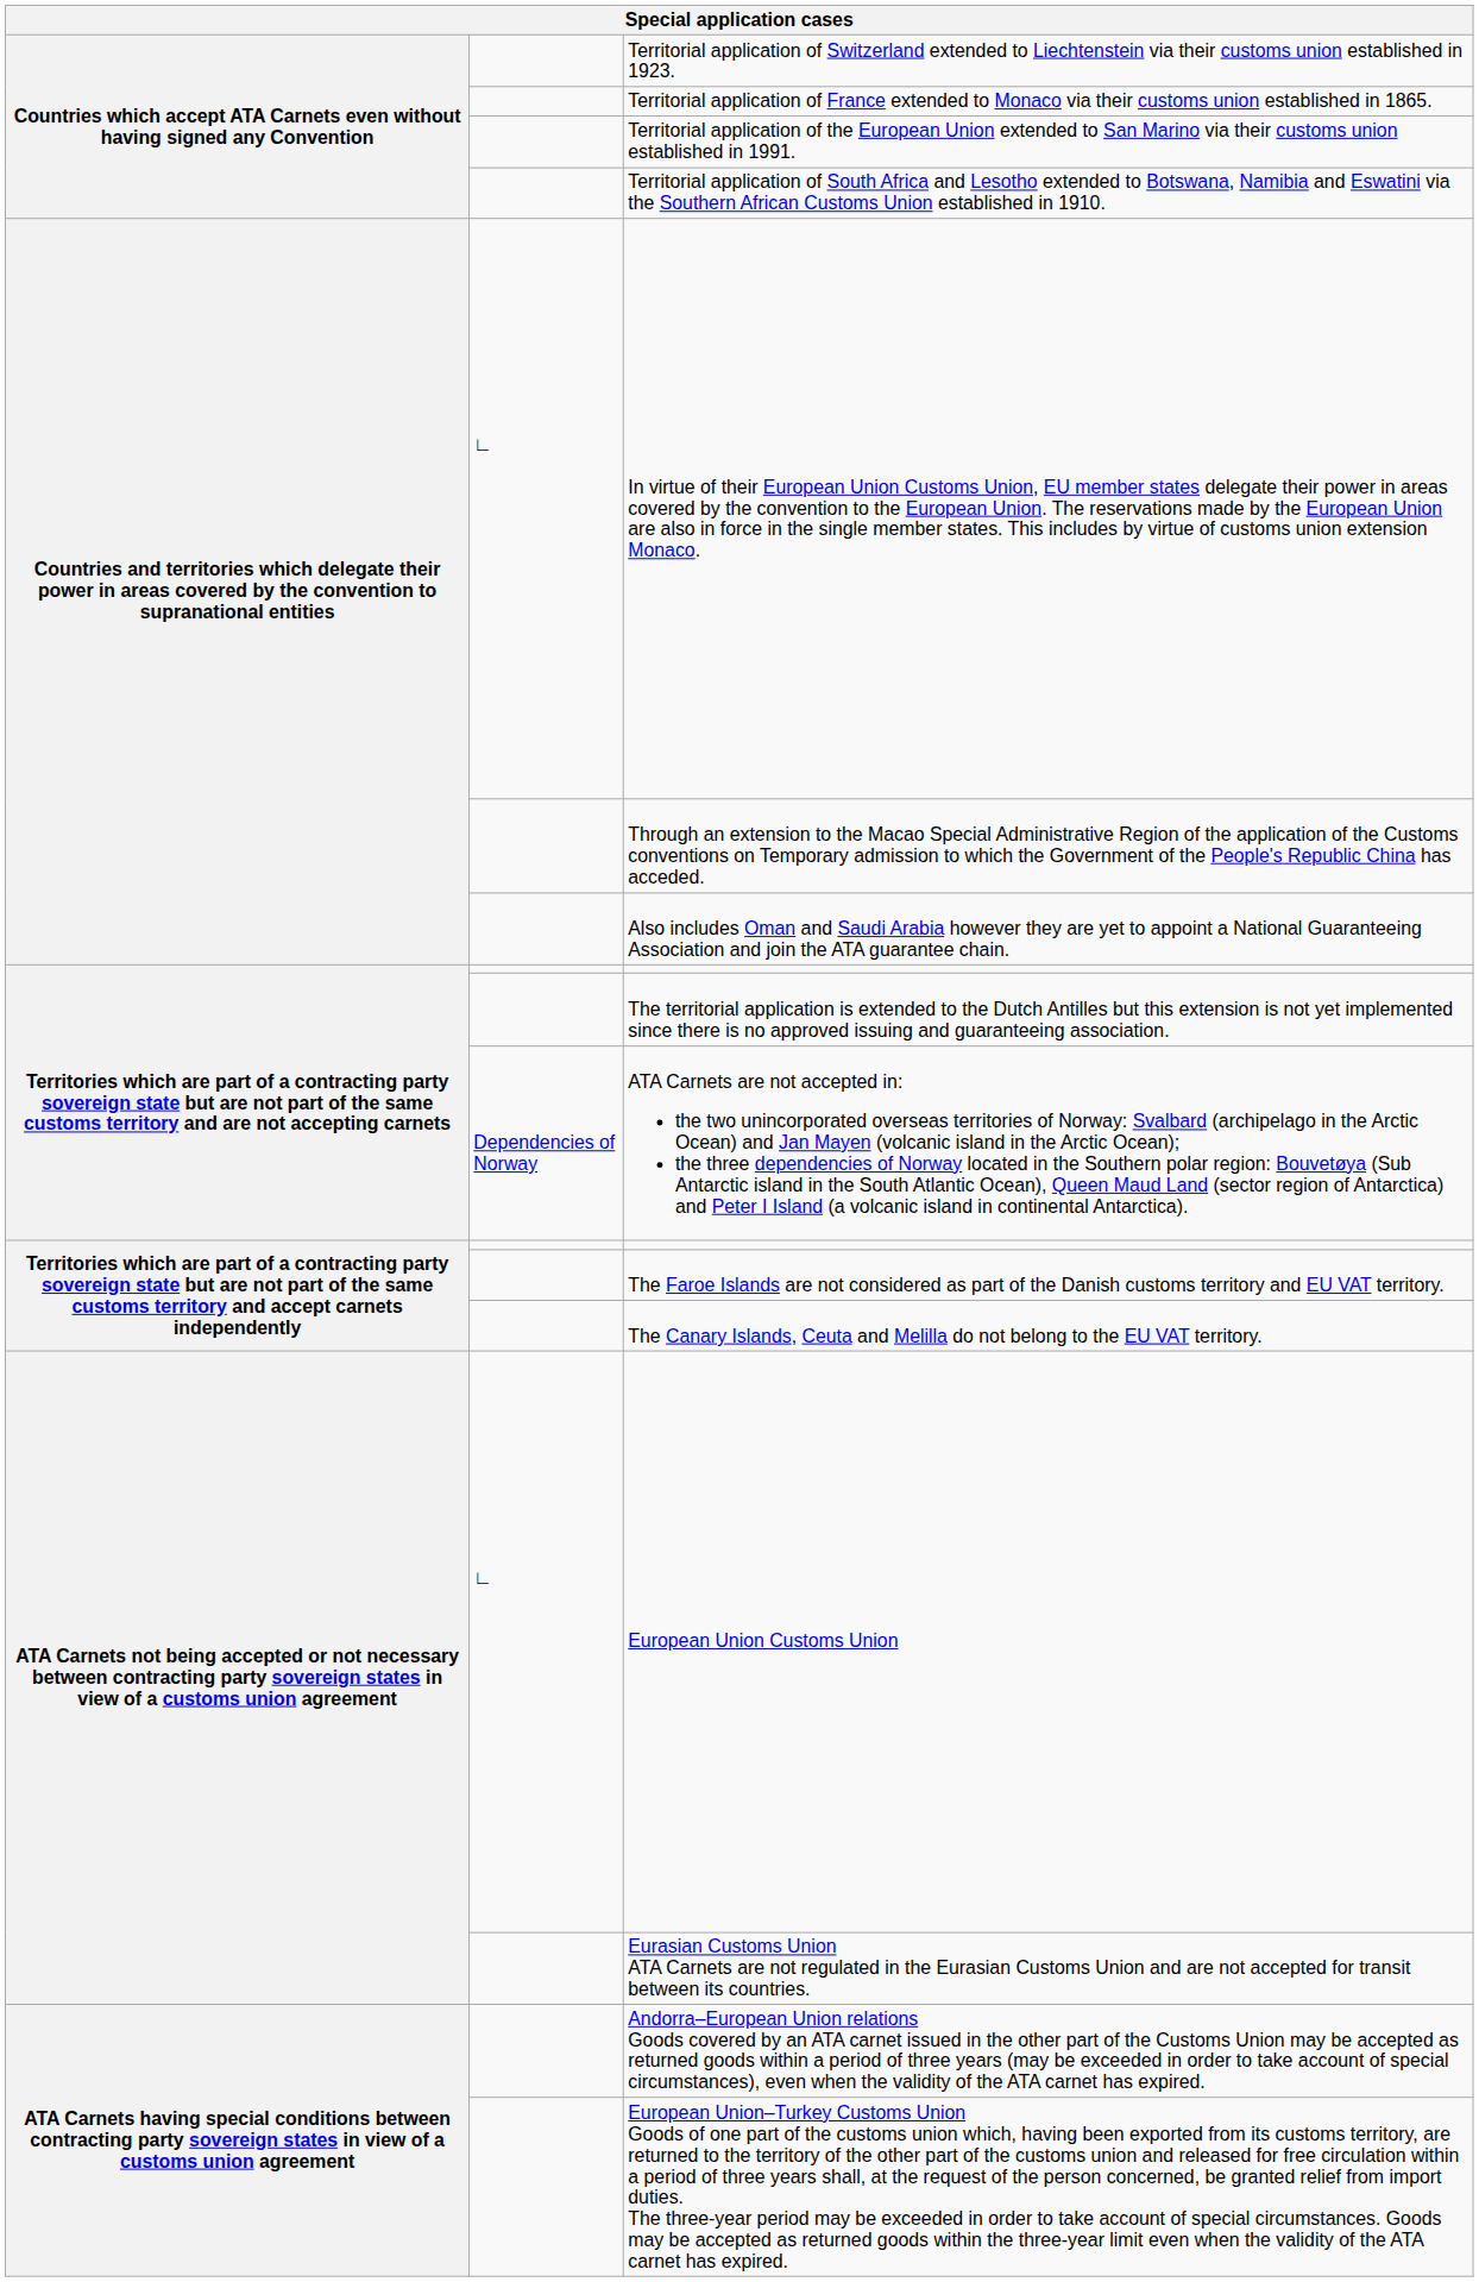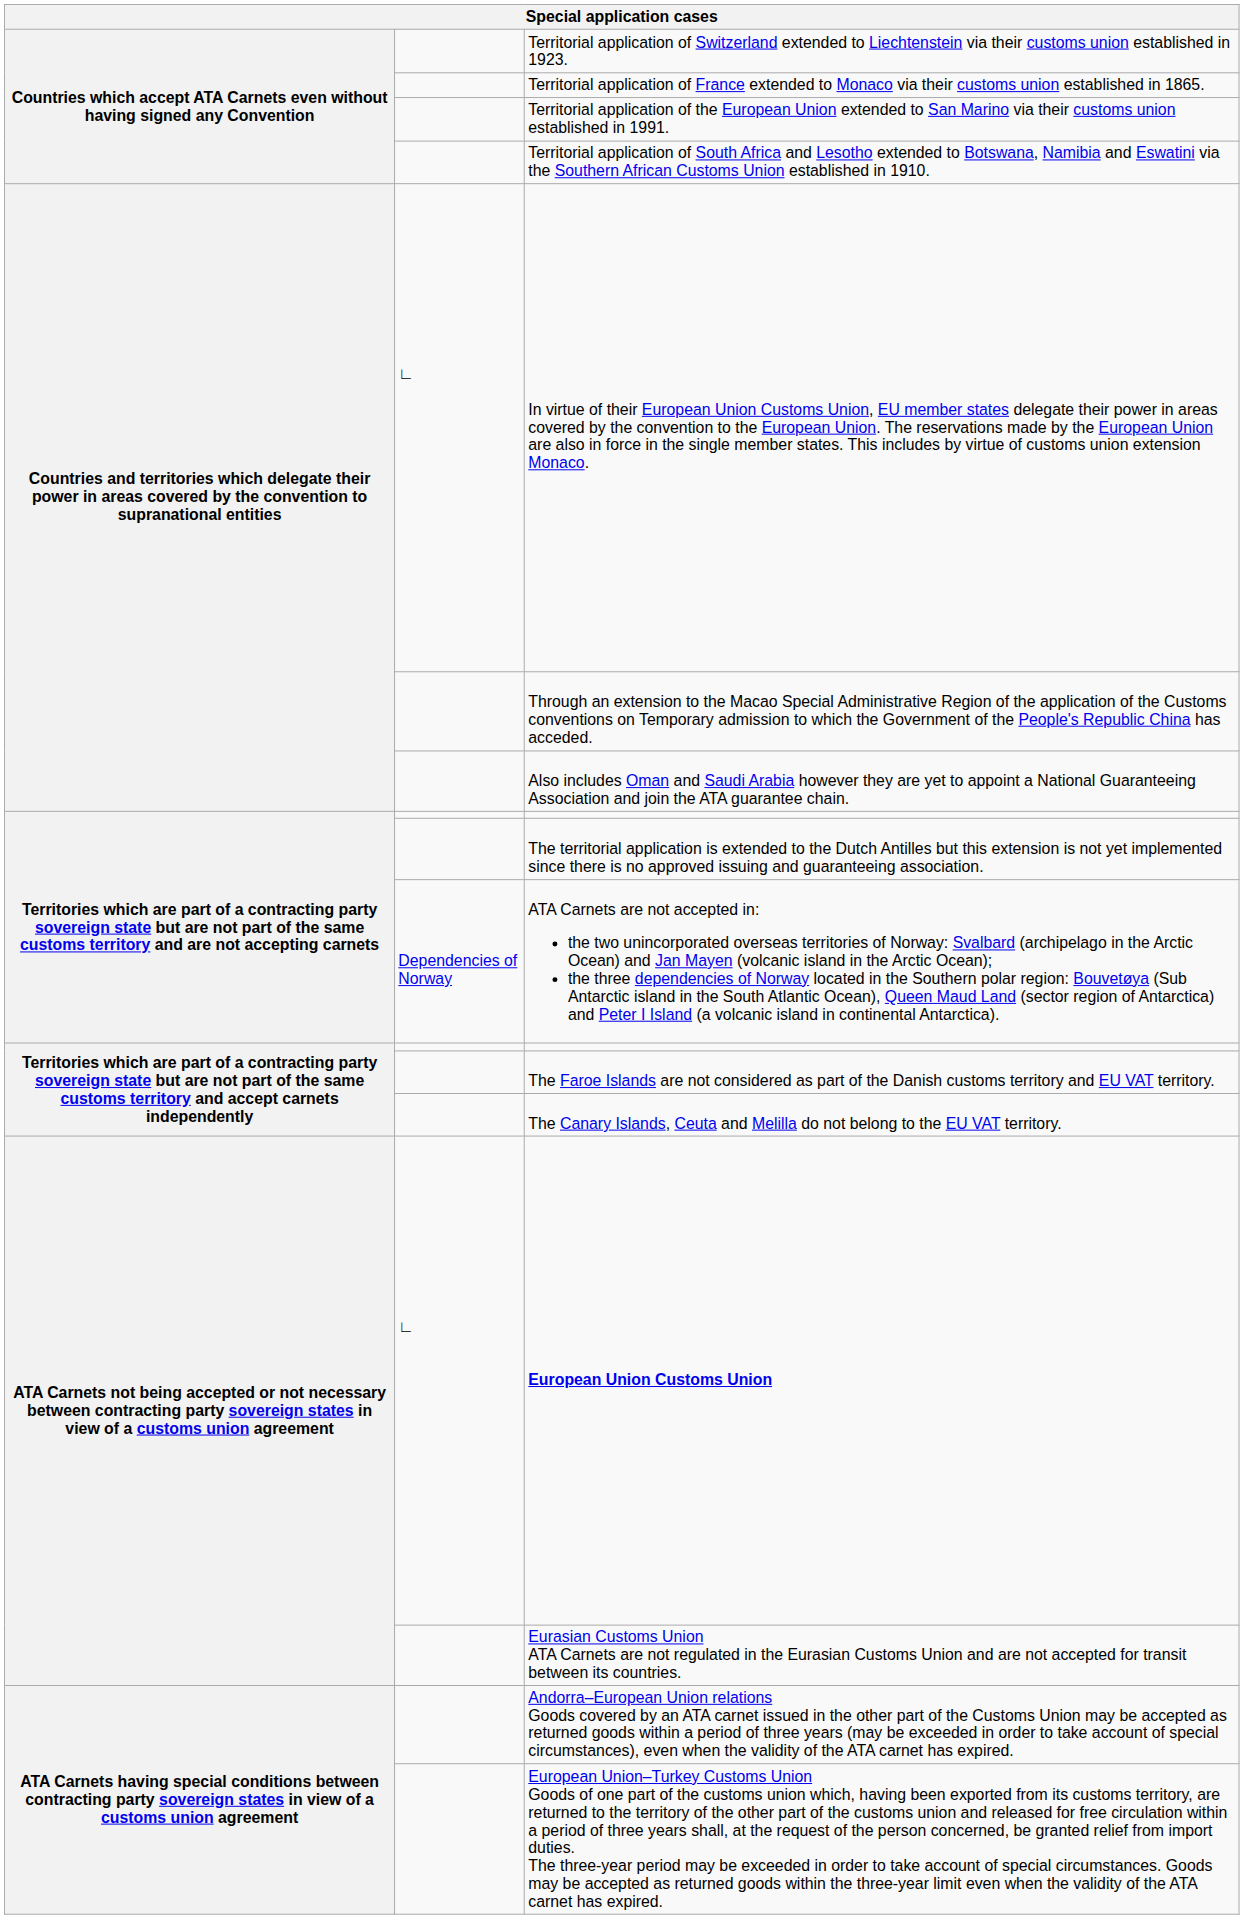European Union Customs Union | column 3: normal -> bold
